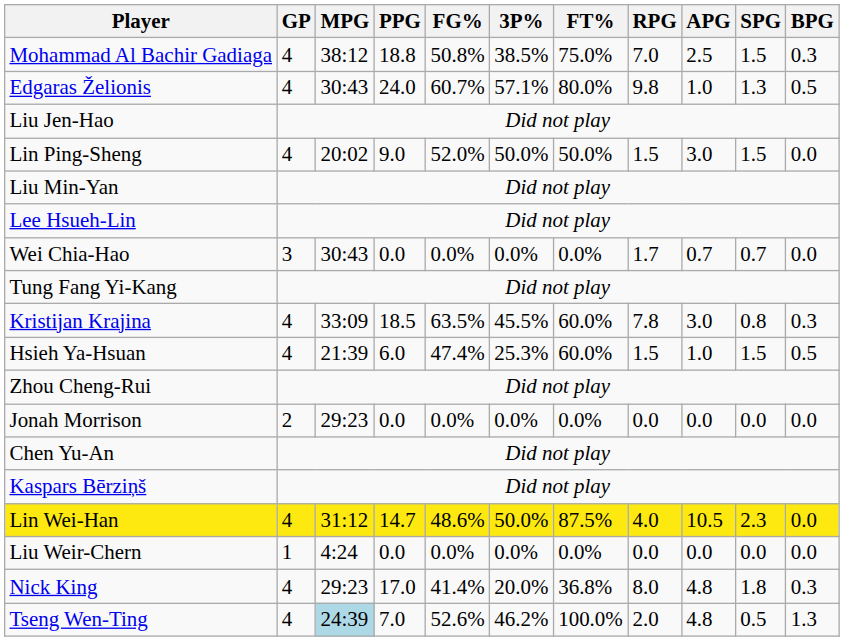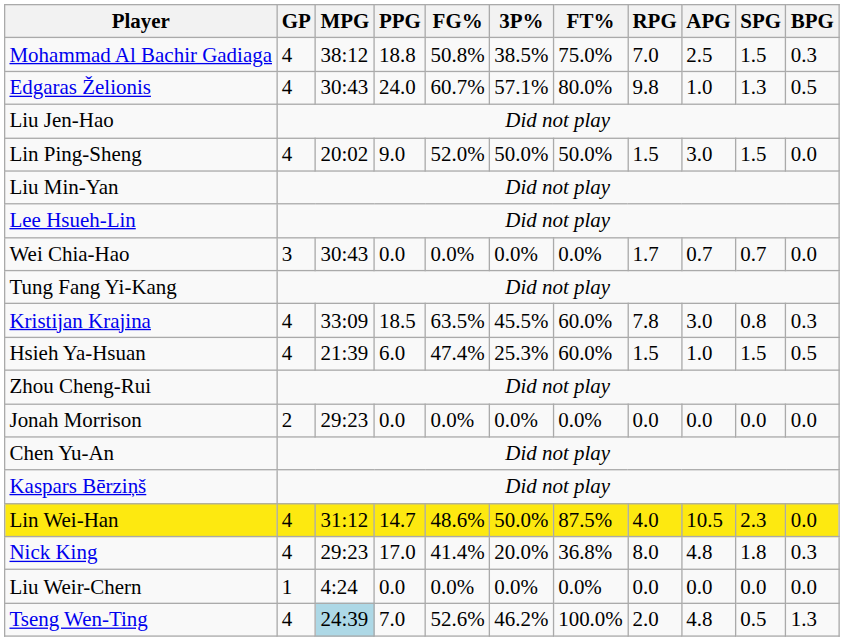rows swapped: Liu Weir-Chern <-> Nick King
